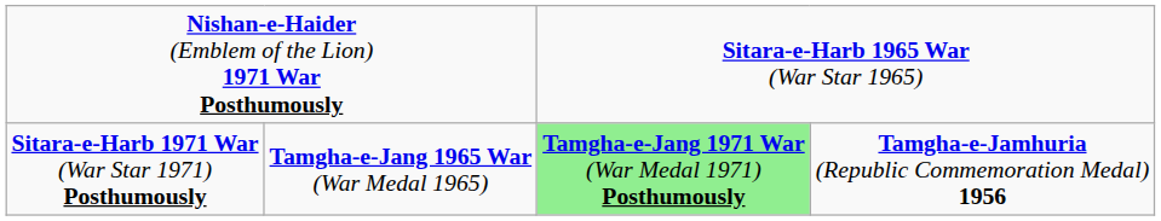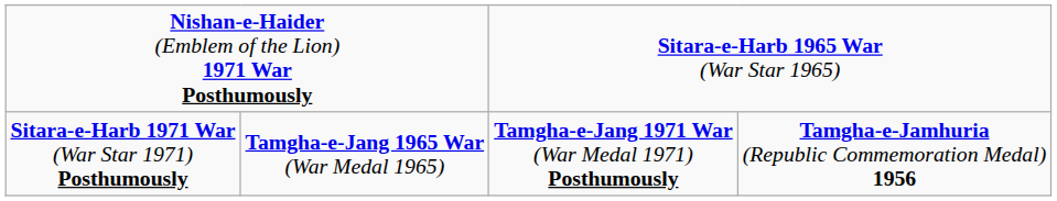Sitara-e-Harb 1971 War (War Star 1971) Posthumously | column 3: lightgreen background -> no background
